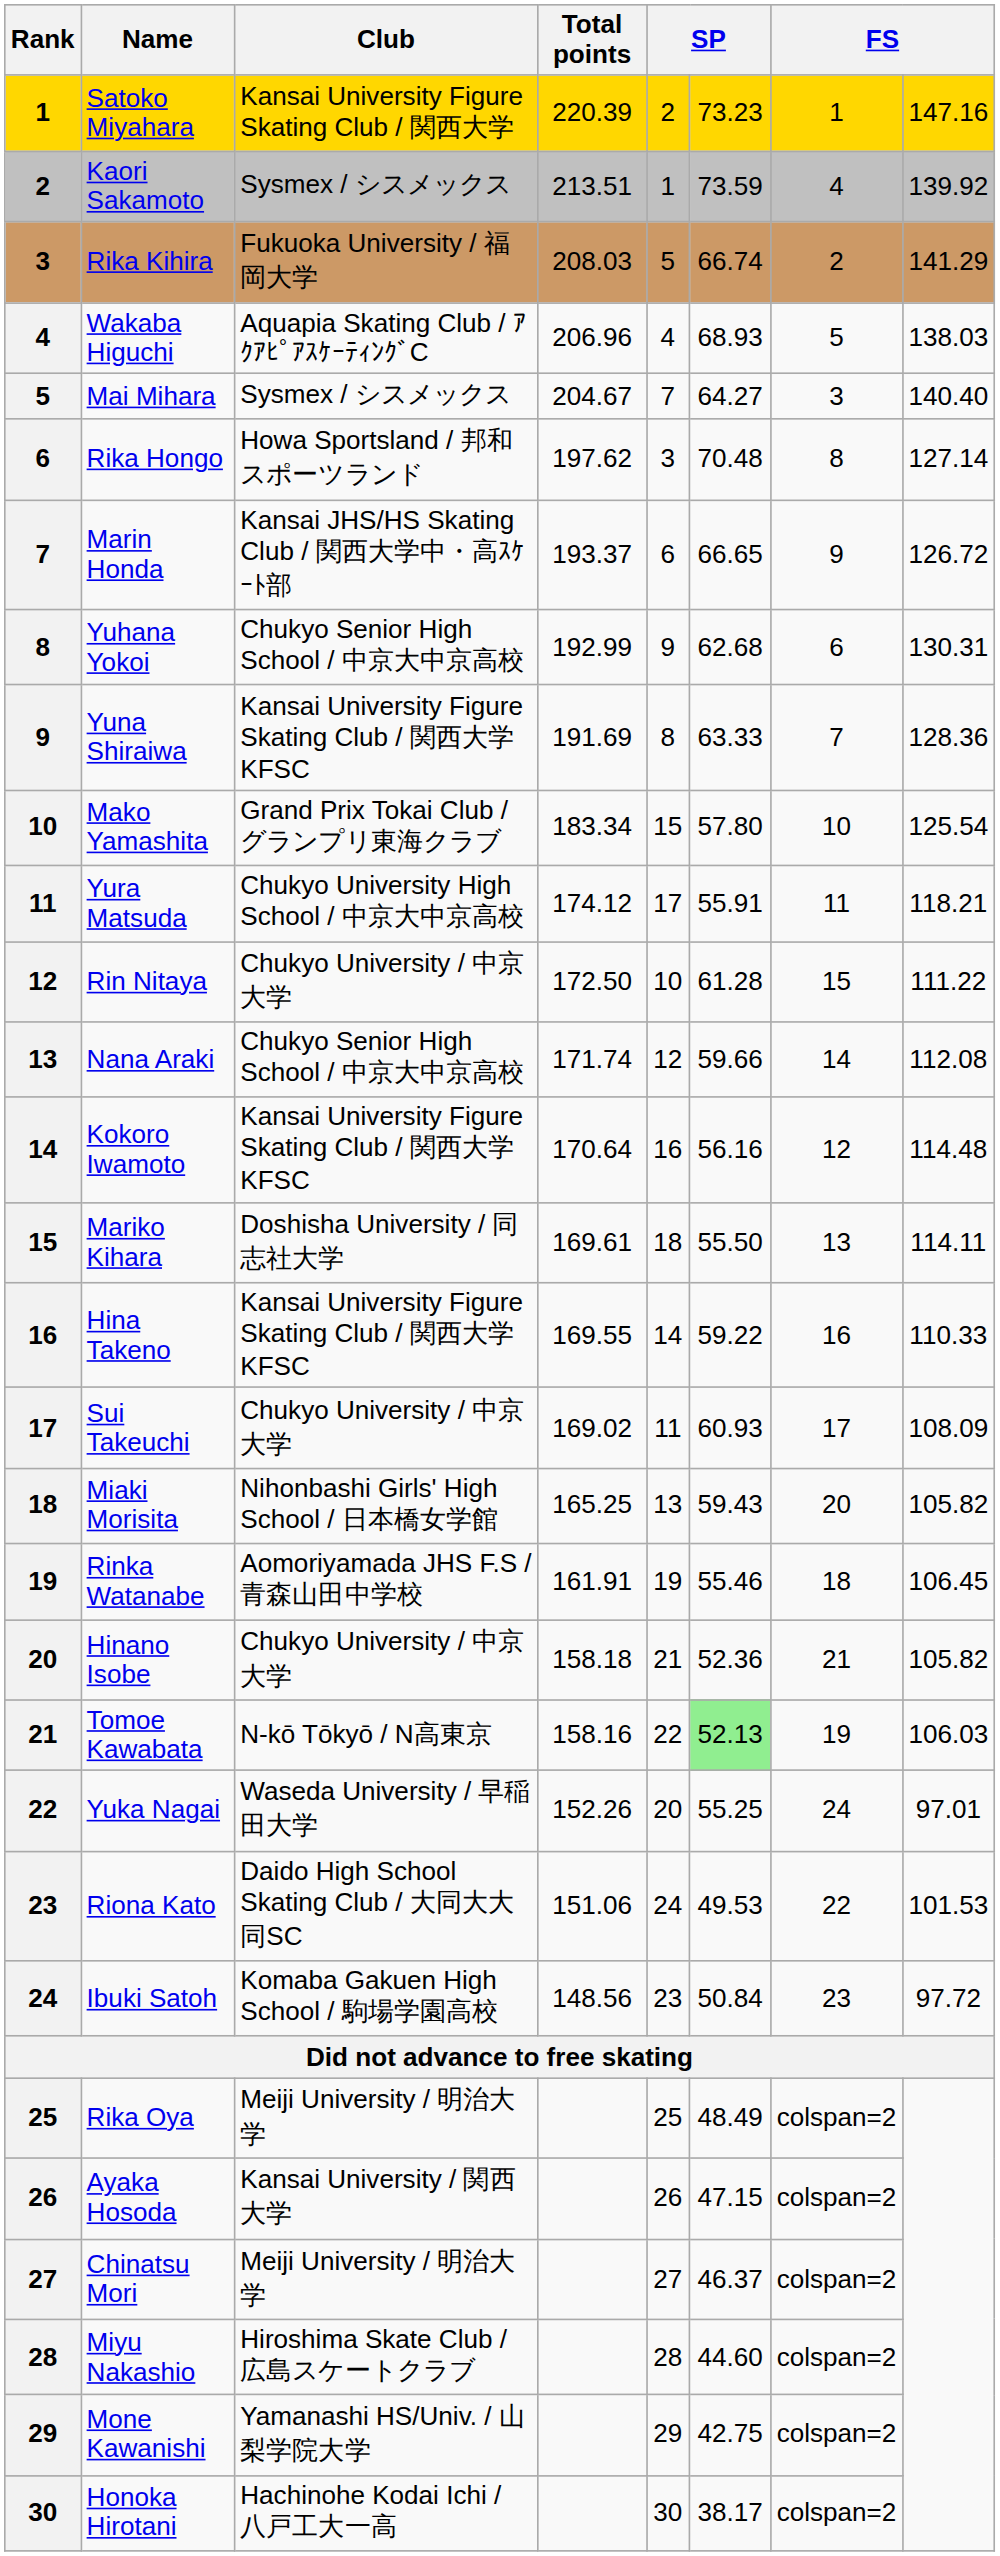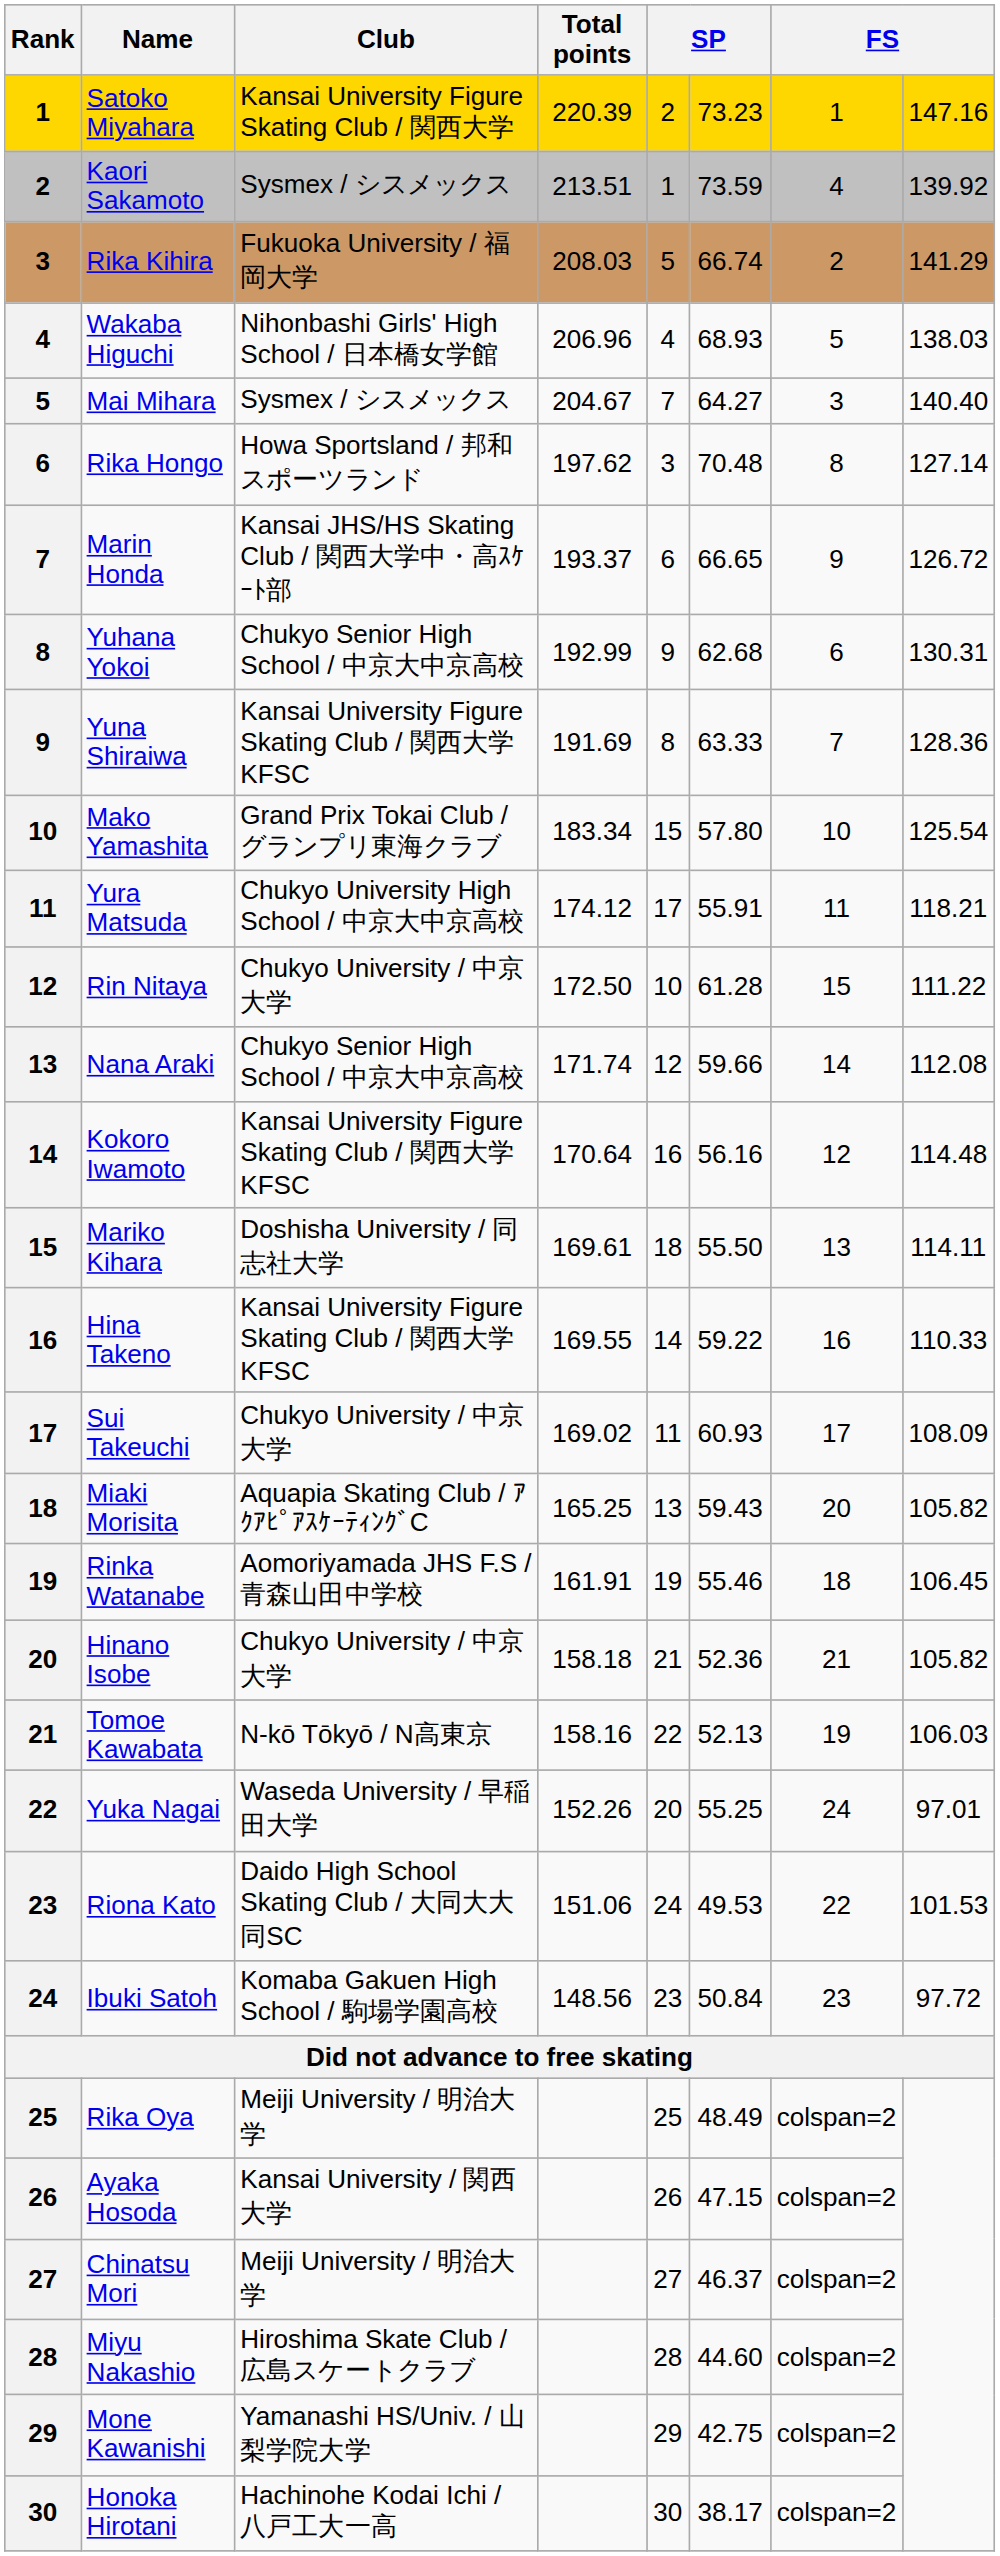Wakaba Higuchi | Club: Aquapia Skating Club / ｱｸｱﾋﾟｱｽｹｰﾃｨﾝｸﾞC -> Nihonbashi Girls' High School / 日本橋女学館
Miaki Morisita | Club: Nihonbashi Girls' High School / 日本橋女学館 -> Aquapia Skating Club / ｱｸｱﾋﾟｱｽｹｰﾃｨﾝｸﾞC
Tomoe Kawabata | column 6: lightgreen background -> no background
